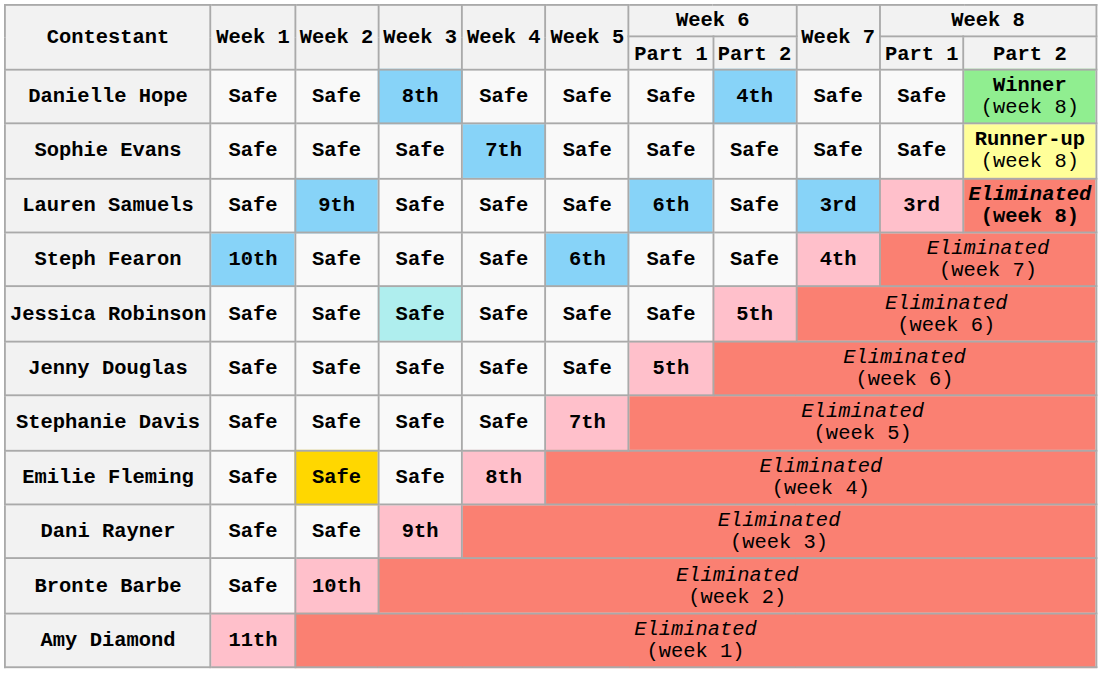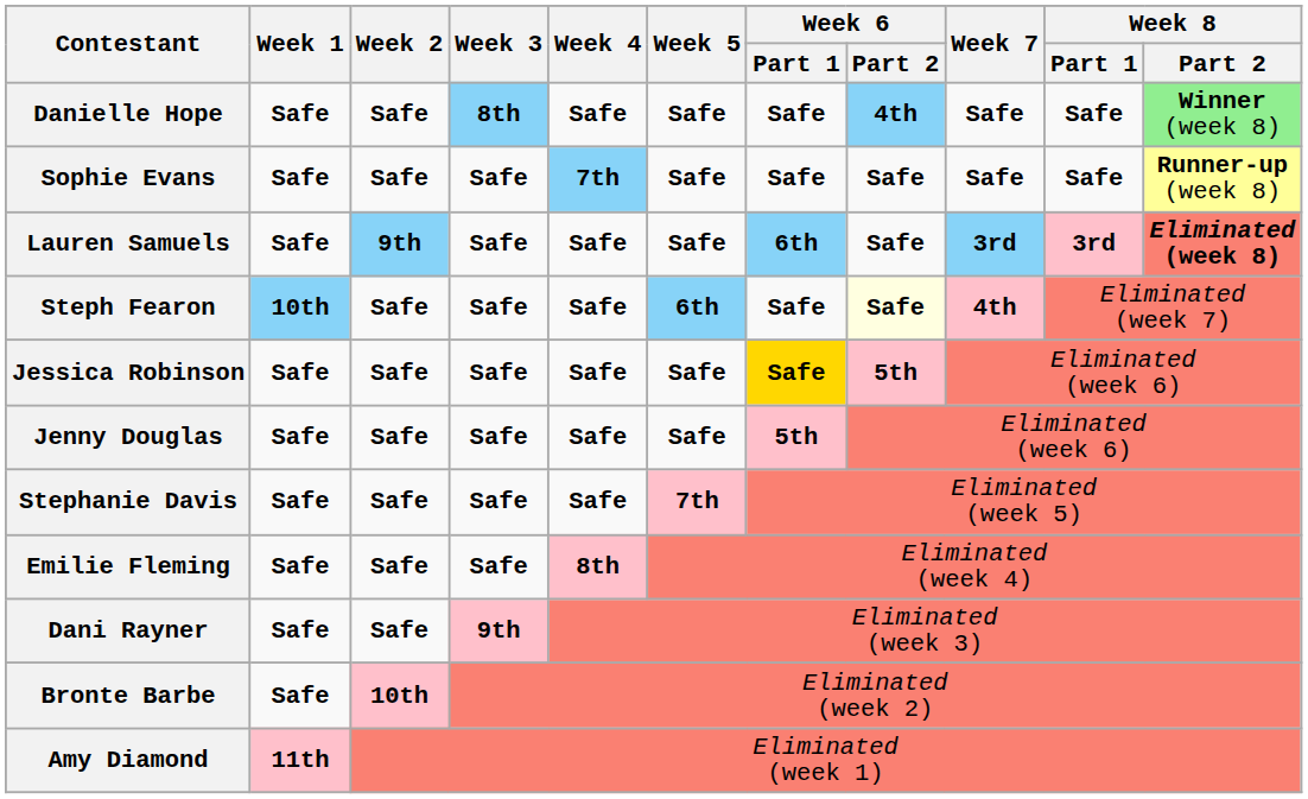Steph Fearon | Week 6 / Part 2: no background -> lightyellow background
Jessica Robinson | Week 3: paleturquoise background -> no background
Jessica Robinson | Week 6 / Part 1: no background -> gold background
Emilie Fleming | Week 2: gold background -> no background
